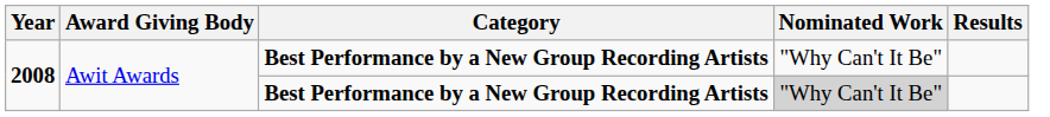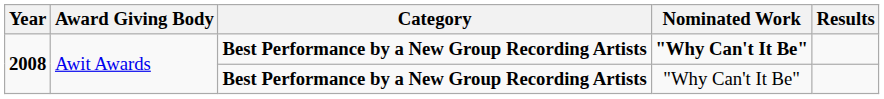row 2 | Nominated Work: normal -> bold
row 3 | Nominated Work: lightgrey background -> no background
